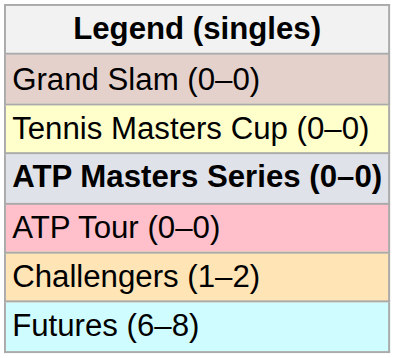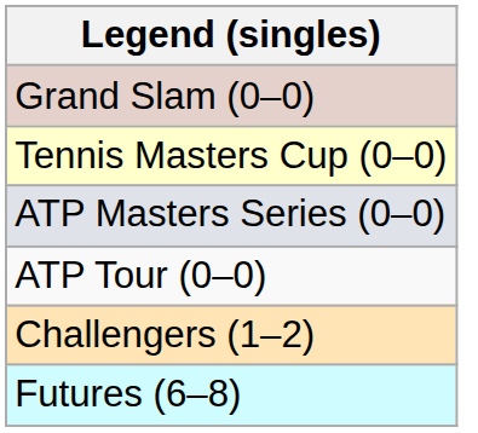row 4 | column 1: bold -> normal
row 5 | column 1: pink background -> no background
